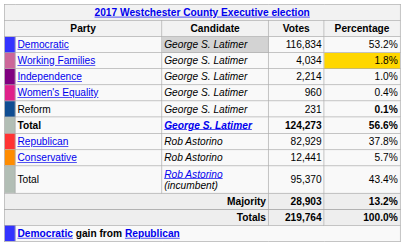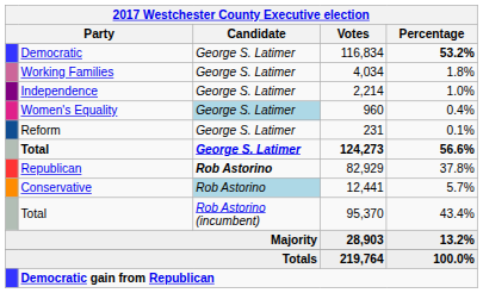Democratic | Candidate: lightgrey background -> no background
Democratic | Percentage: normal -> bold
Working Families | Percentage: gold background -> no background
Women's Equality | Candidate: no background -> lightblue background
Reform | Percentage: bold -> normal
Republican | Candidate: normal -> bold
Conservative | Candidate: no background -> lightblue background
